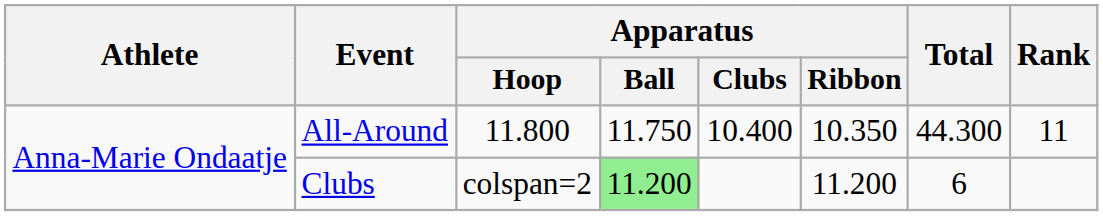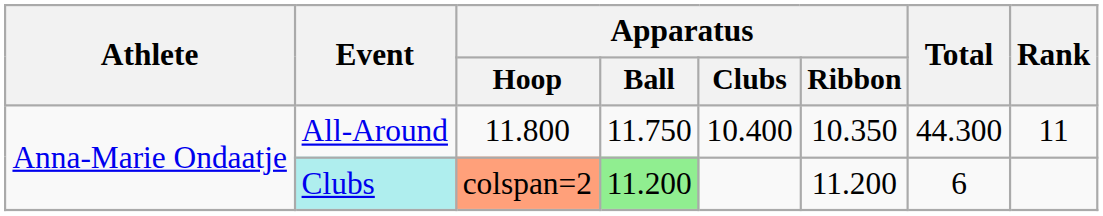row 4 | Event: no background -> paleturquoise background
row 4 | Apparatus / Hoop: no background -> lightsalmon background
